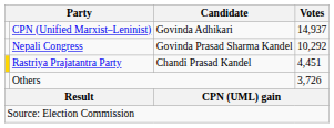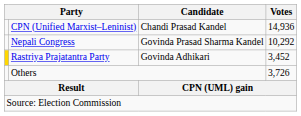CPN (Unified Marxist–Leninist) | Candidate: Govinda Adhikari -> Chandi Prasad Kandel
CPN (Unified Marxist–Leninist) | Votes: 14,937 -> 14,936
Rastriya Prajatantra Party | Candidate: Chandi Prasad Kandel -> Govinda Adhikari
Rastriya Prajatantra Party | Votes: 4,451 -> 3,452
